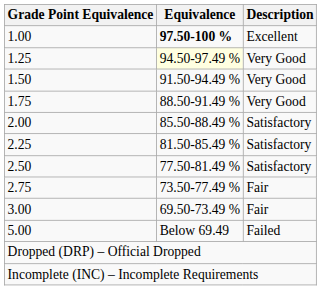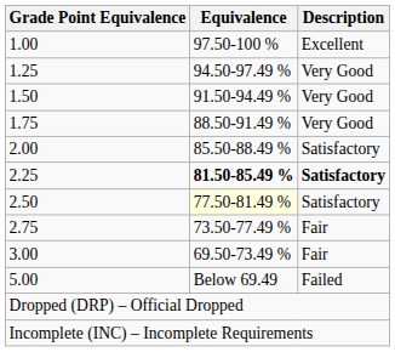1.00 | Equivalence: bold -> normal
1.25 | Equivalence: lightyellow background -> no background
2.25 | Equivalence: normal -> bold
2.25 | Description: normal -> bold
2.50 | Equivalence: no background -> lightyellow background
